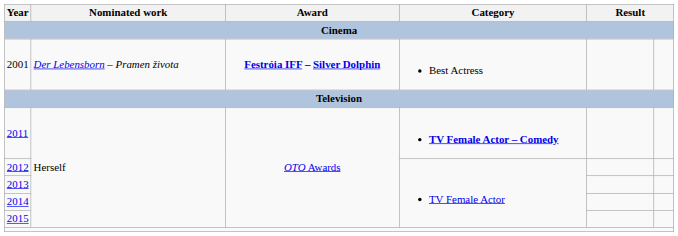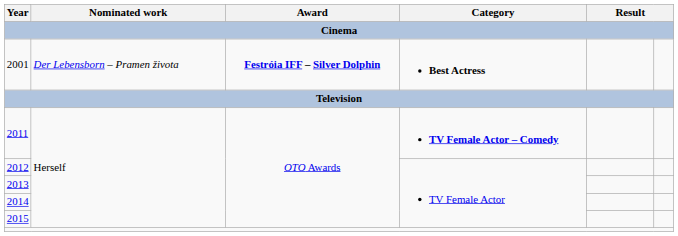2001 | Category: normal -> bold
